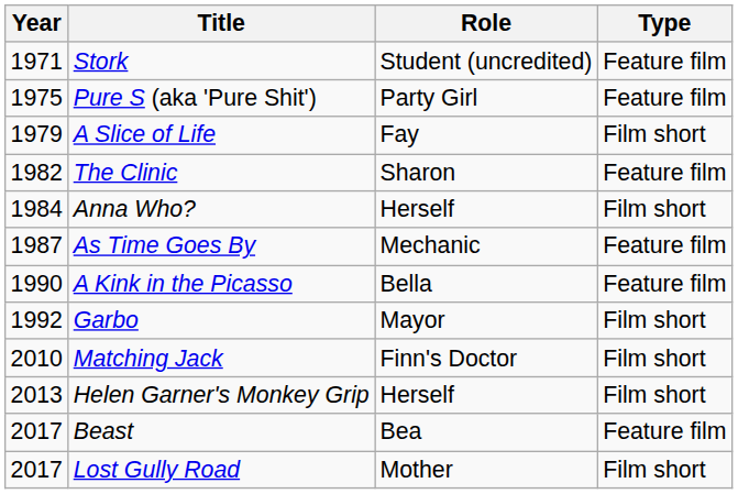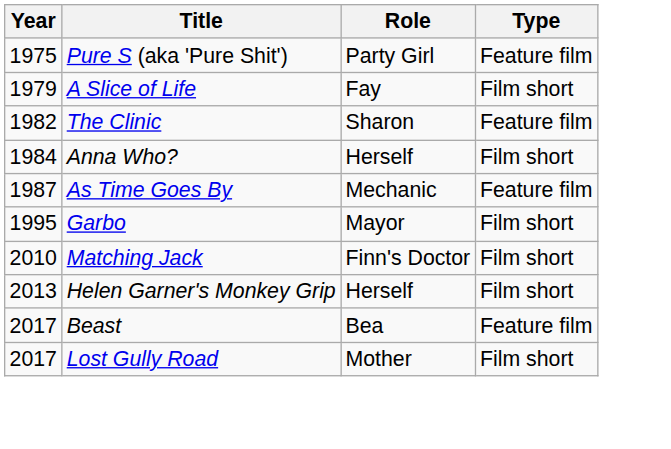- row: 1971 | Stork | Student (uncredited) | Feature film
- row: 1990 | A Kink in the Picasso | Bella | Feature film
Garbo | Year: 1992 -> 1995
